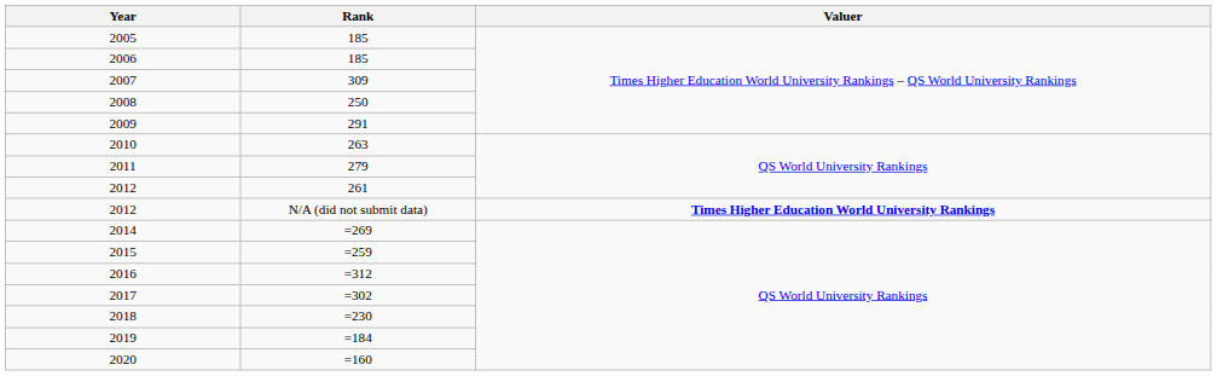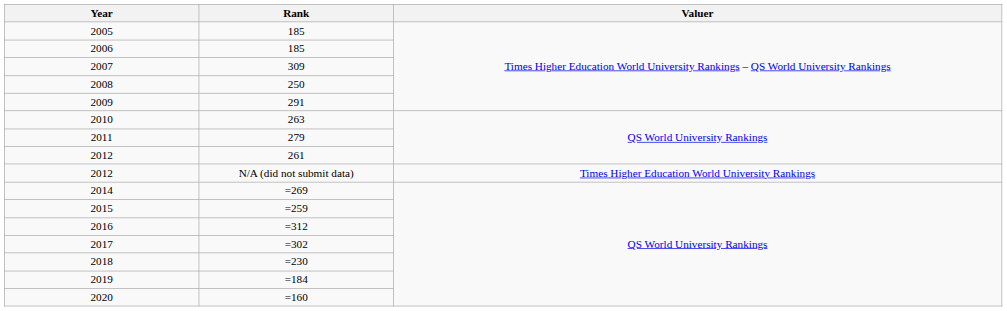2012 / N/A (did not submit data) | Valuer: bold -> normal
